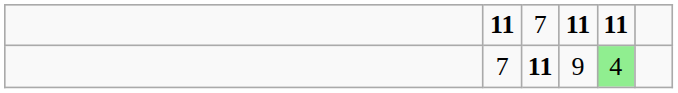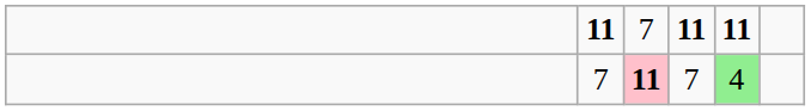row 2 | column 3: no background -> pink background
row 2 | column 4: 9 -> 7
